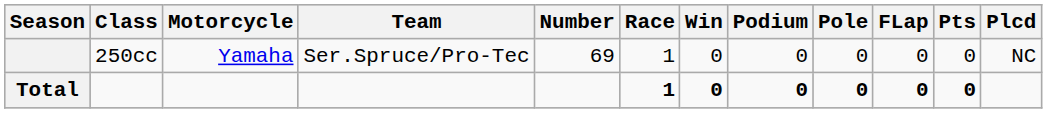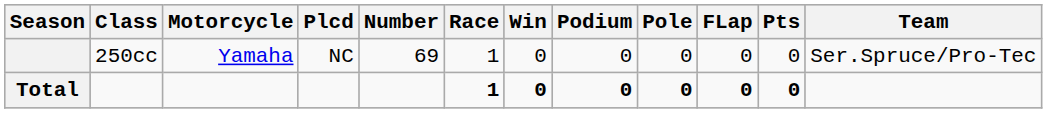columns swapped: Team <-> Plcd
